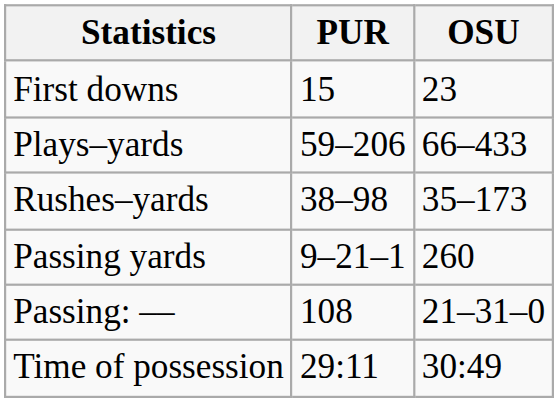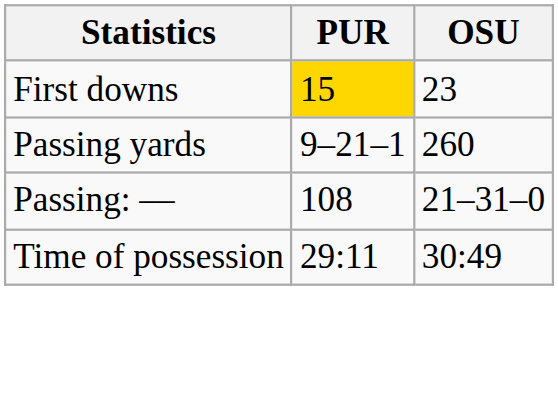First downs | PUR: no background -> gold background
- row: Plays–yards | 59–206 | 66–433
- row: Rushes–yards | 38–98 | 35–173
